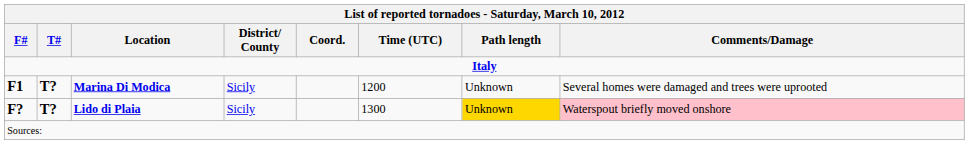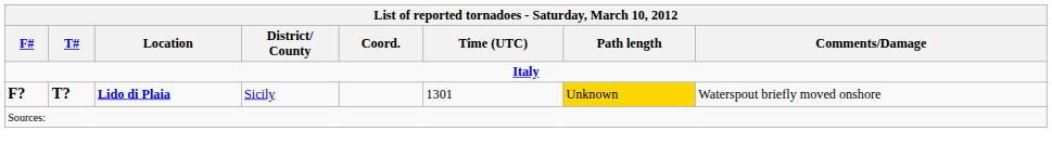- row: F1 | T? | Marina Di Modica | Sicily | 1200 | Unknown | Several homes were damaged and trees were uprooted
F? | Time (UTC): 1300 -> 1301
F? | Comments/Damage: pink background -> no background
